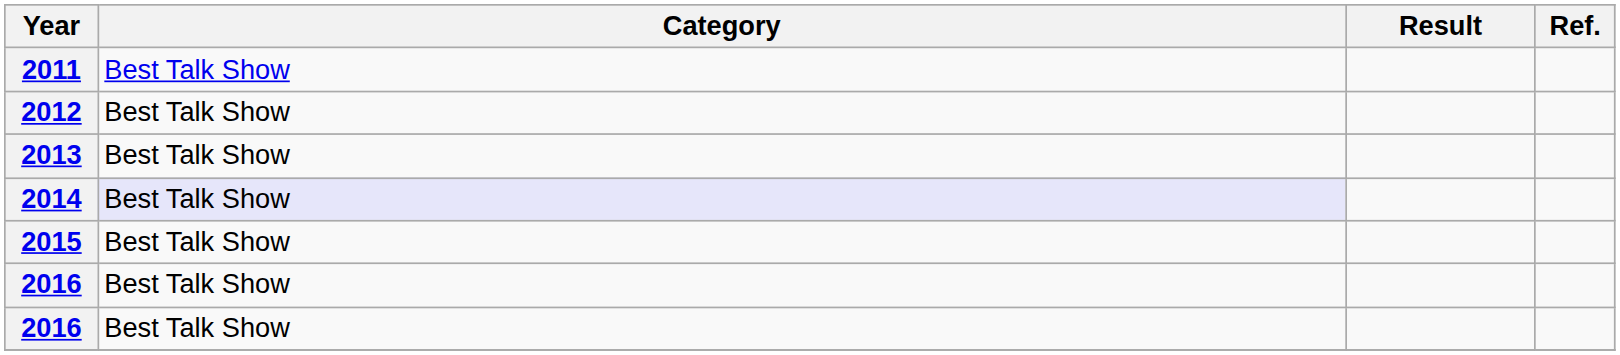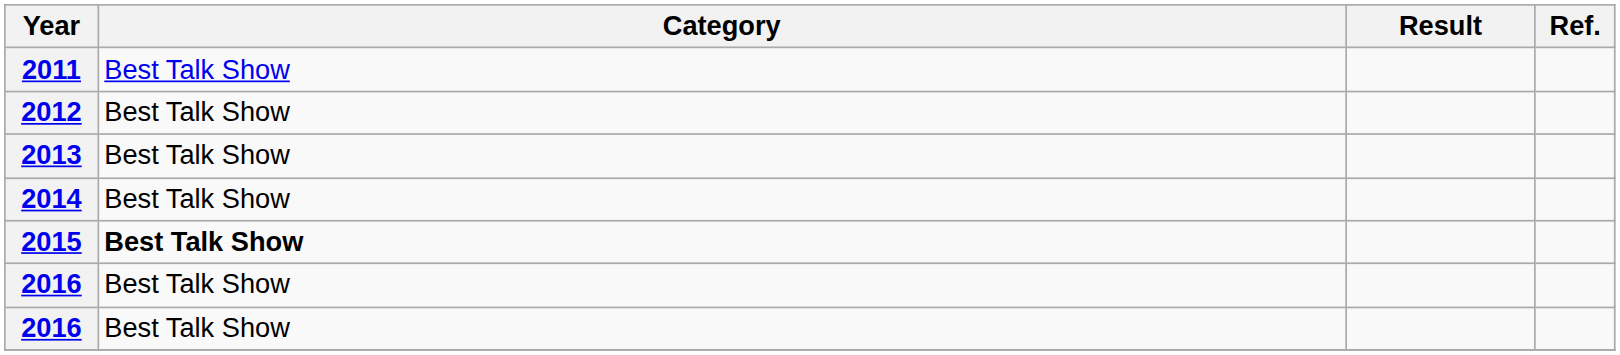2014 | Category: lavender background -> no background
2015 | Category: normal -> bold
